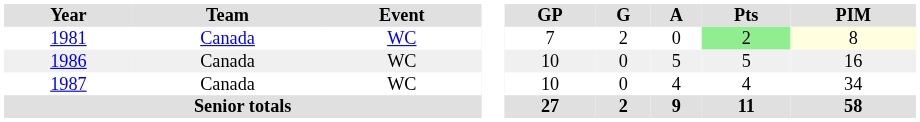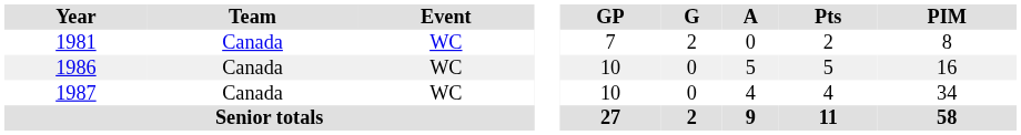1981 | Pts: lightgreen background -> no background
1981 | PIM: lightyellow background -> no background
